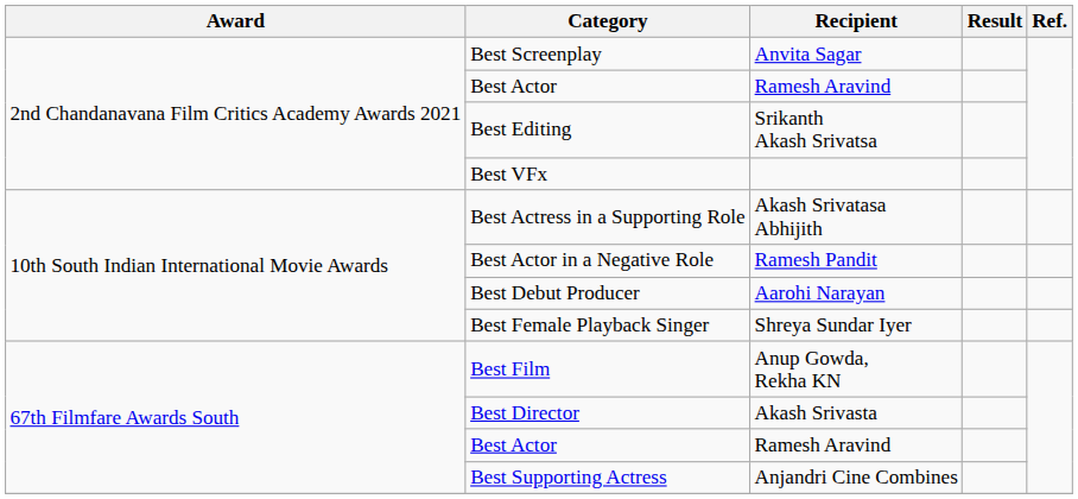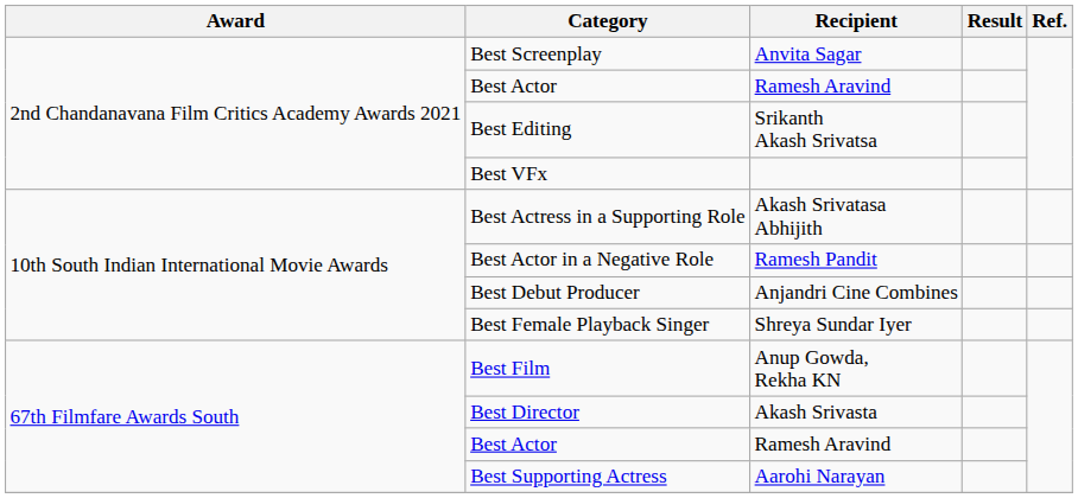Best Debut Producer | Recipient: Aarohi Narayan -> Anjandri Cine Combines
Best Supporting Actress | Recipient: Anjandri Cine Combines -> Aarohi Narayan
